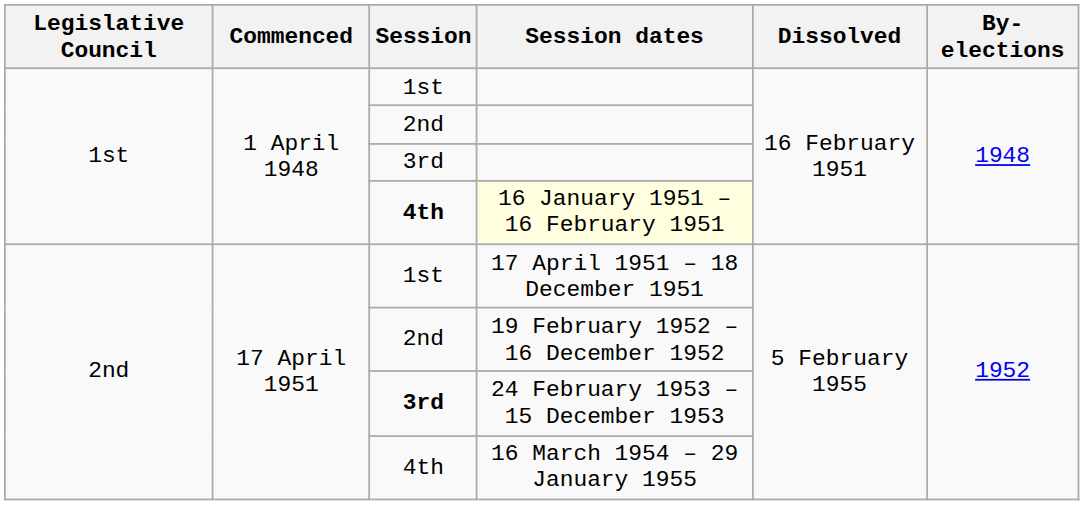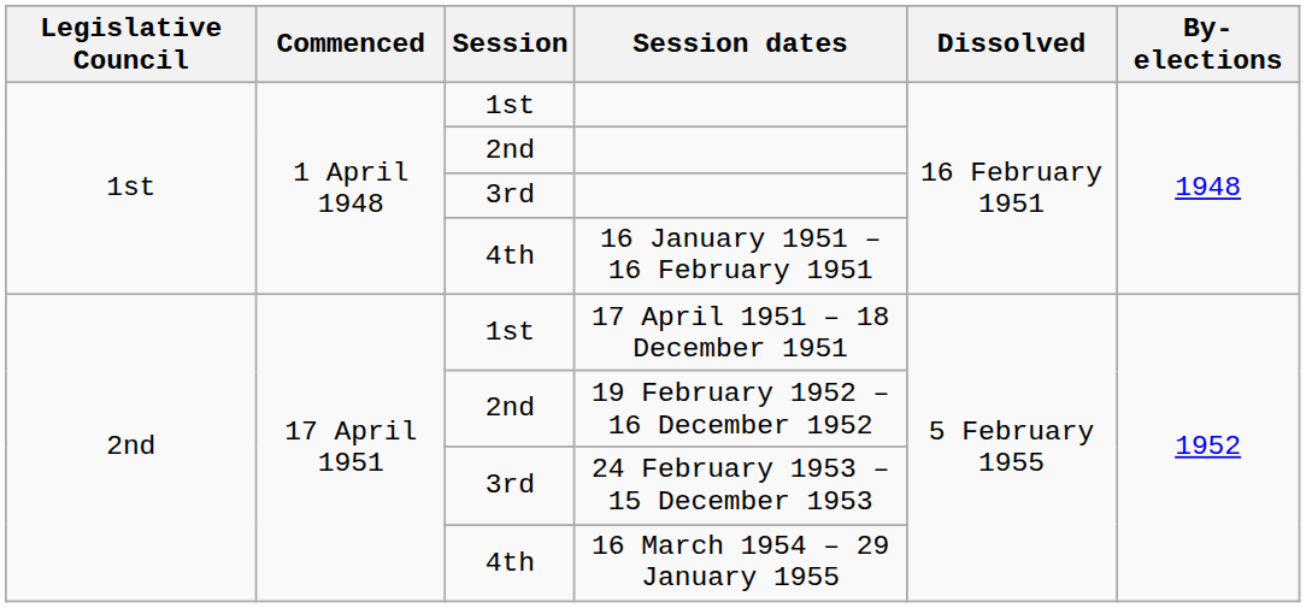16 January 1951 – 16 February 1951 | Session: bold -> normal
16 January 1951 – 16 February 1951 | Session dates: lightyellow background -> no background
24 February 1953 – 15 December 1953 | Session: bold -> normal
